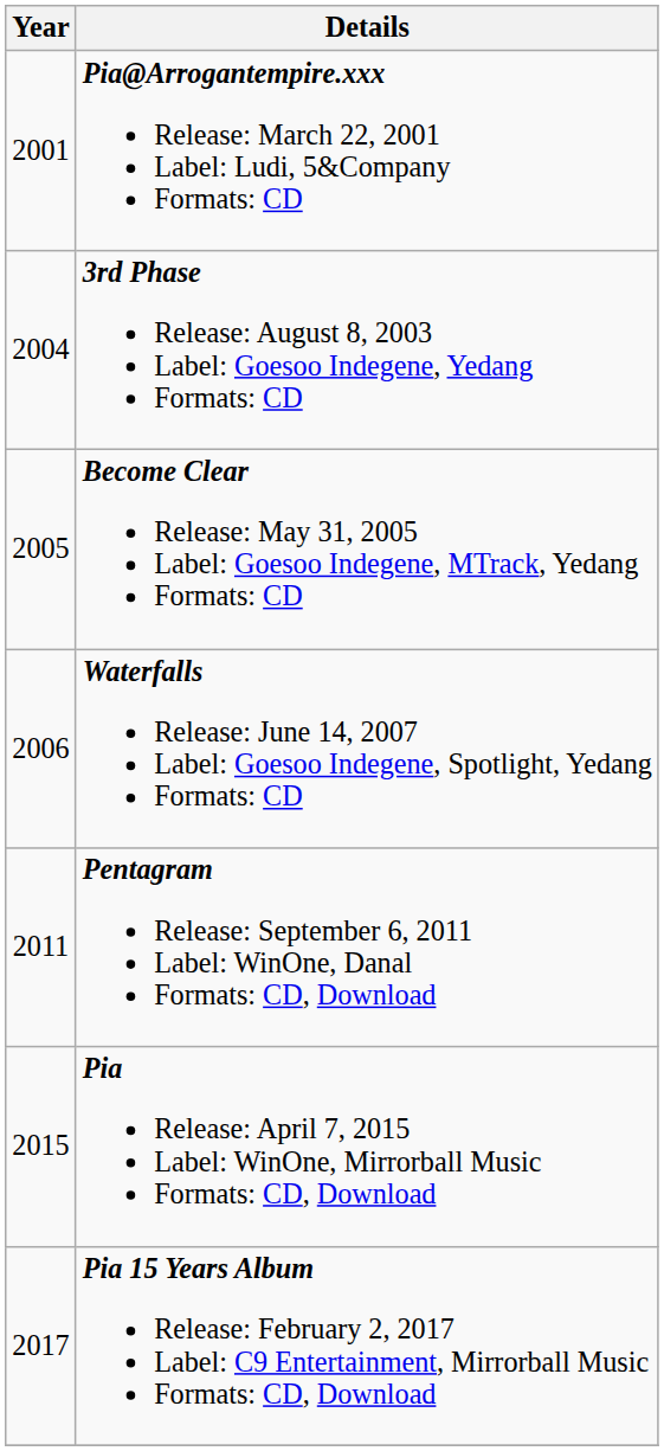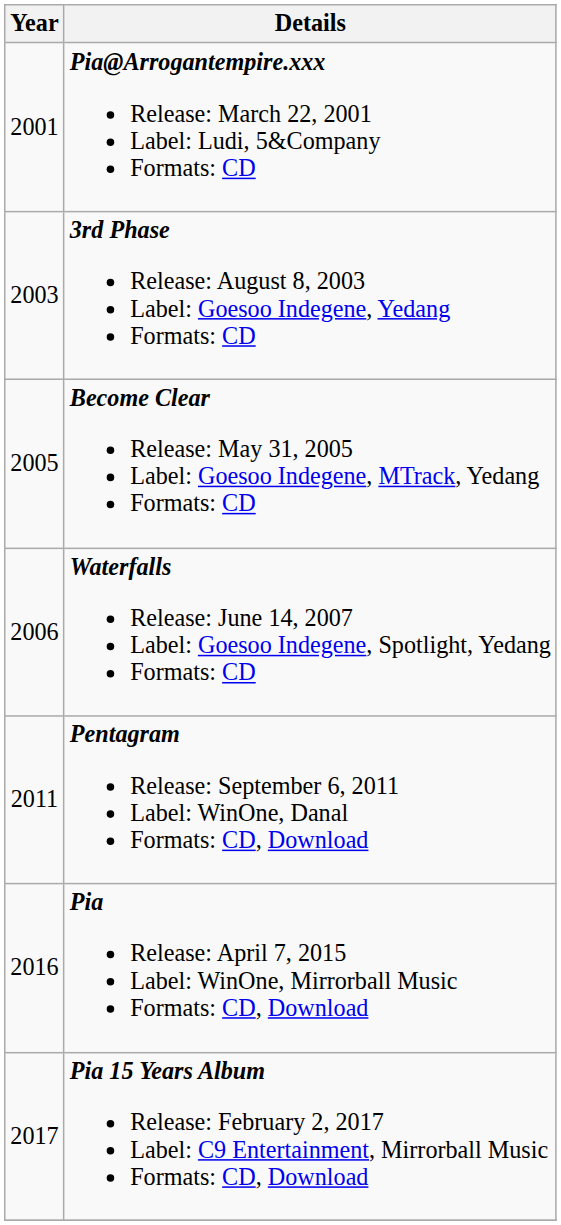row 3 | Year: 2004 -> 2003
row 7 | Year: 2015 -> 2016
